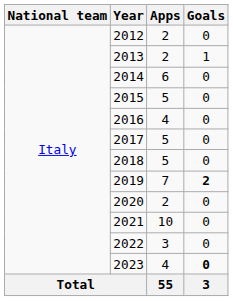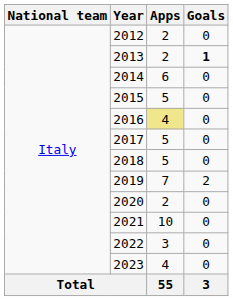2013 | Goals: normal -> bold
2016 | Apps: no background -> khaki background
2019 | Goals: bold -> normal
2023 | Goals: bold -> normal
